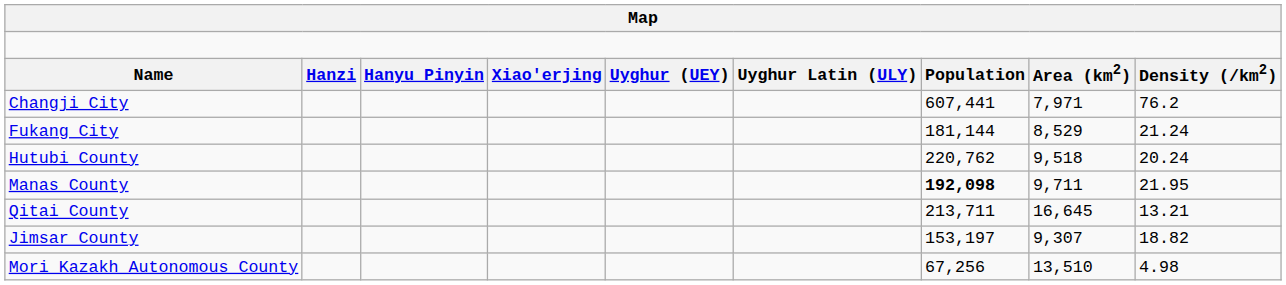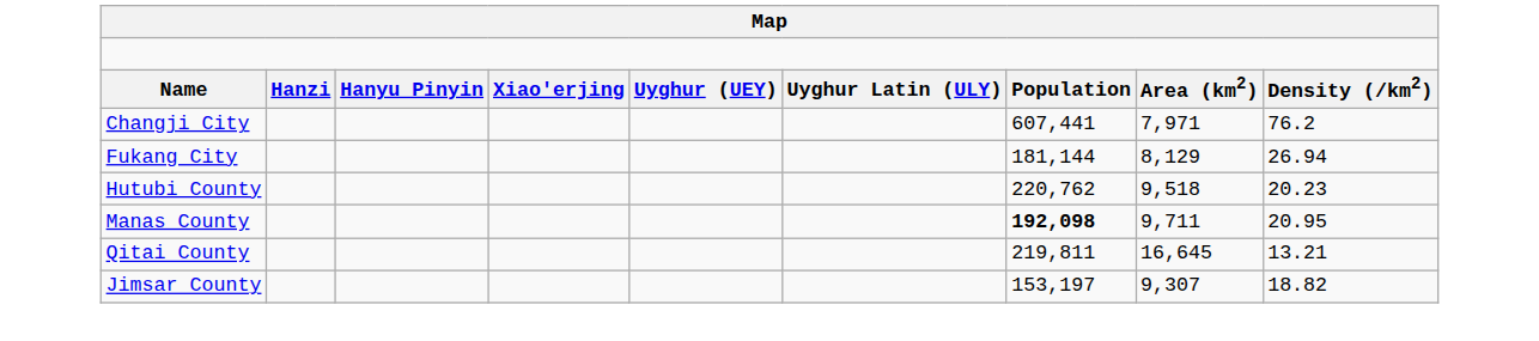Fukang City | column 8: 8,529 -> 8,129
Fukang City | column 9: 21.24 -> 26.94
Hutubi County | column 9: 20.24 -> 20.23
Manas County | column 9: 21.95 -> 20.95
Qitai County | column 7: 213,711 -> 219,811
- row: Mori Kazakh Autonomous County | 67,256 | 13,510 | 4.98
